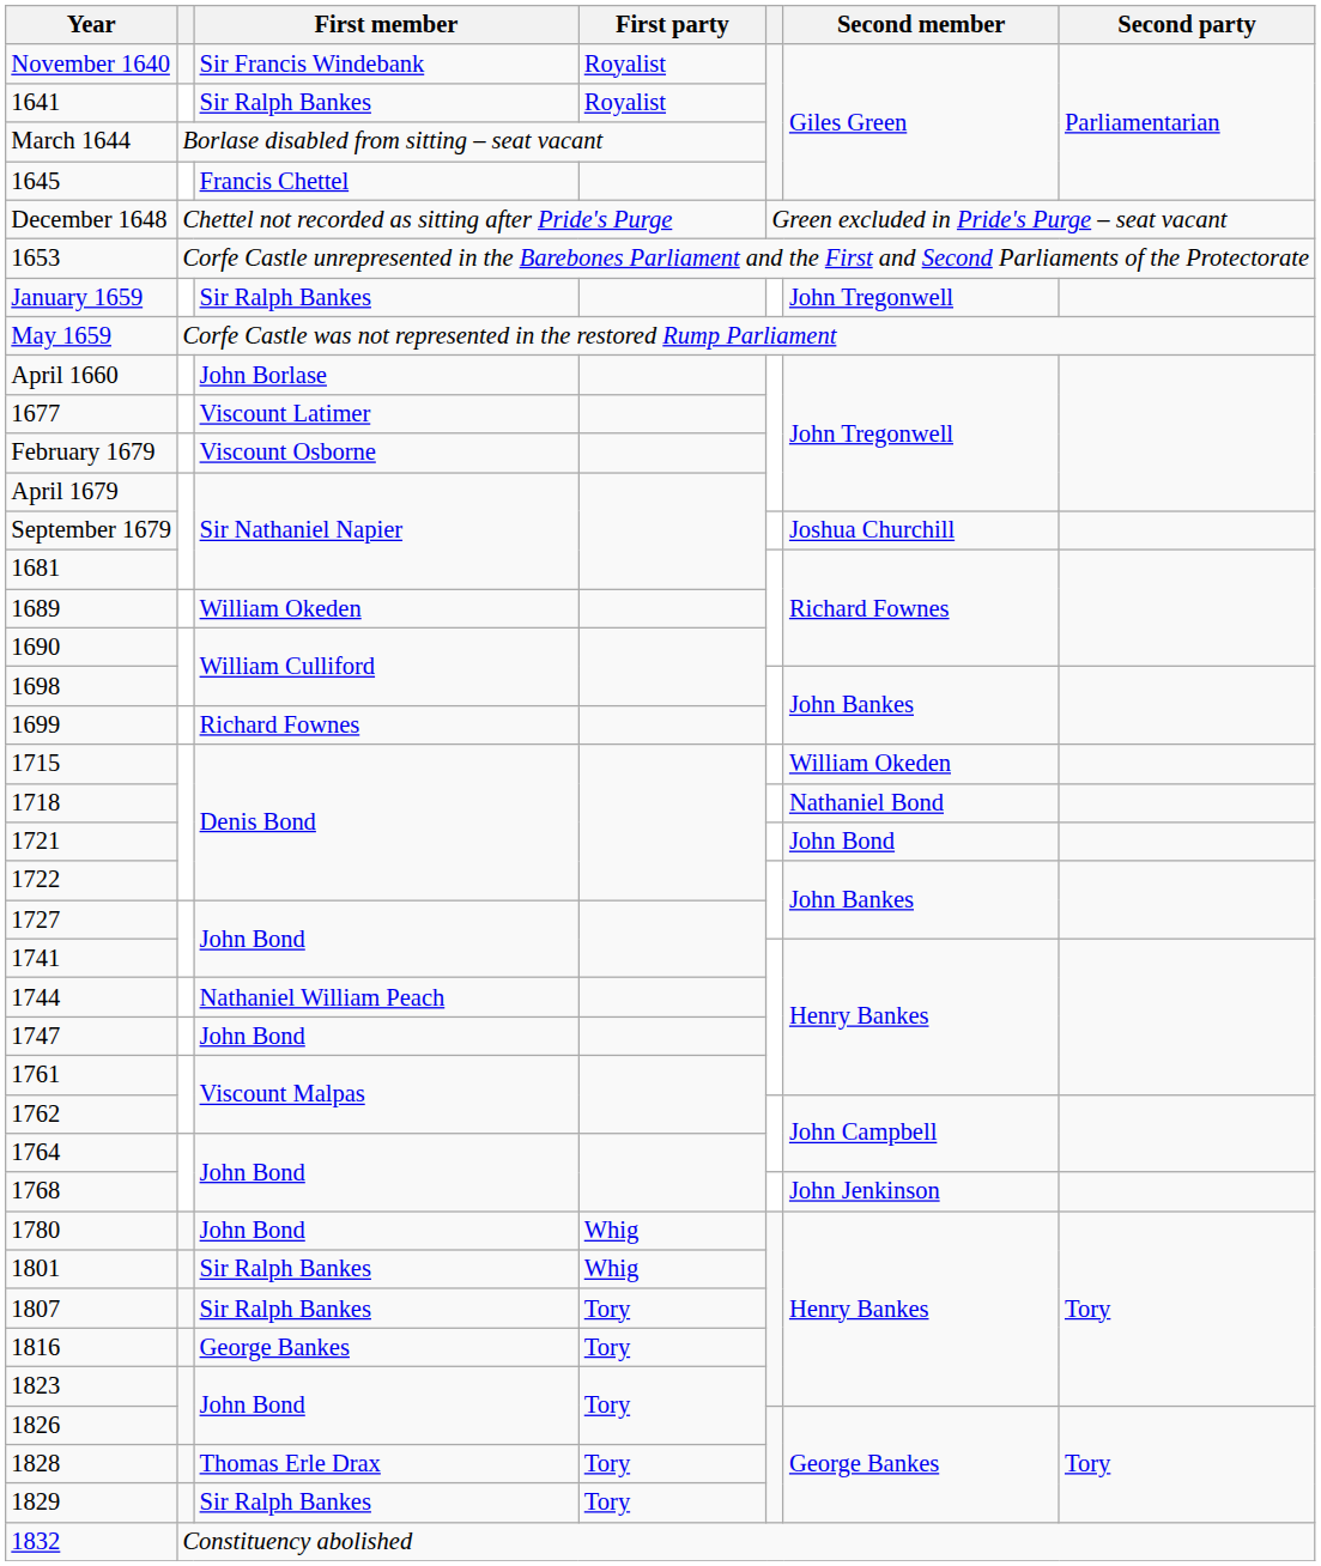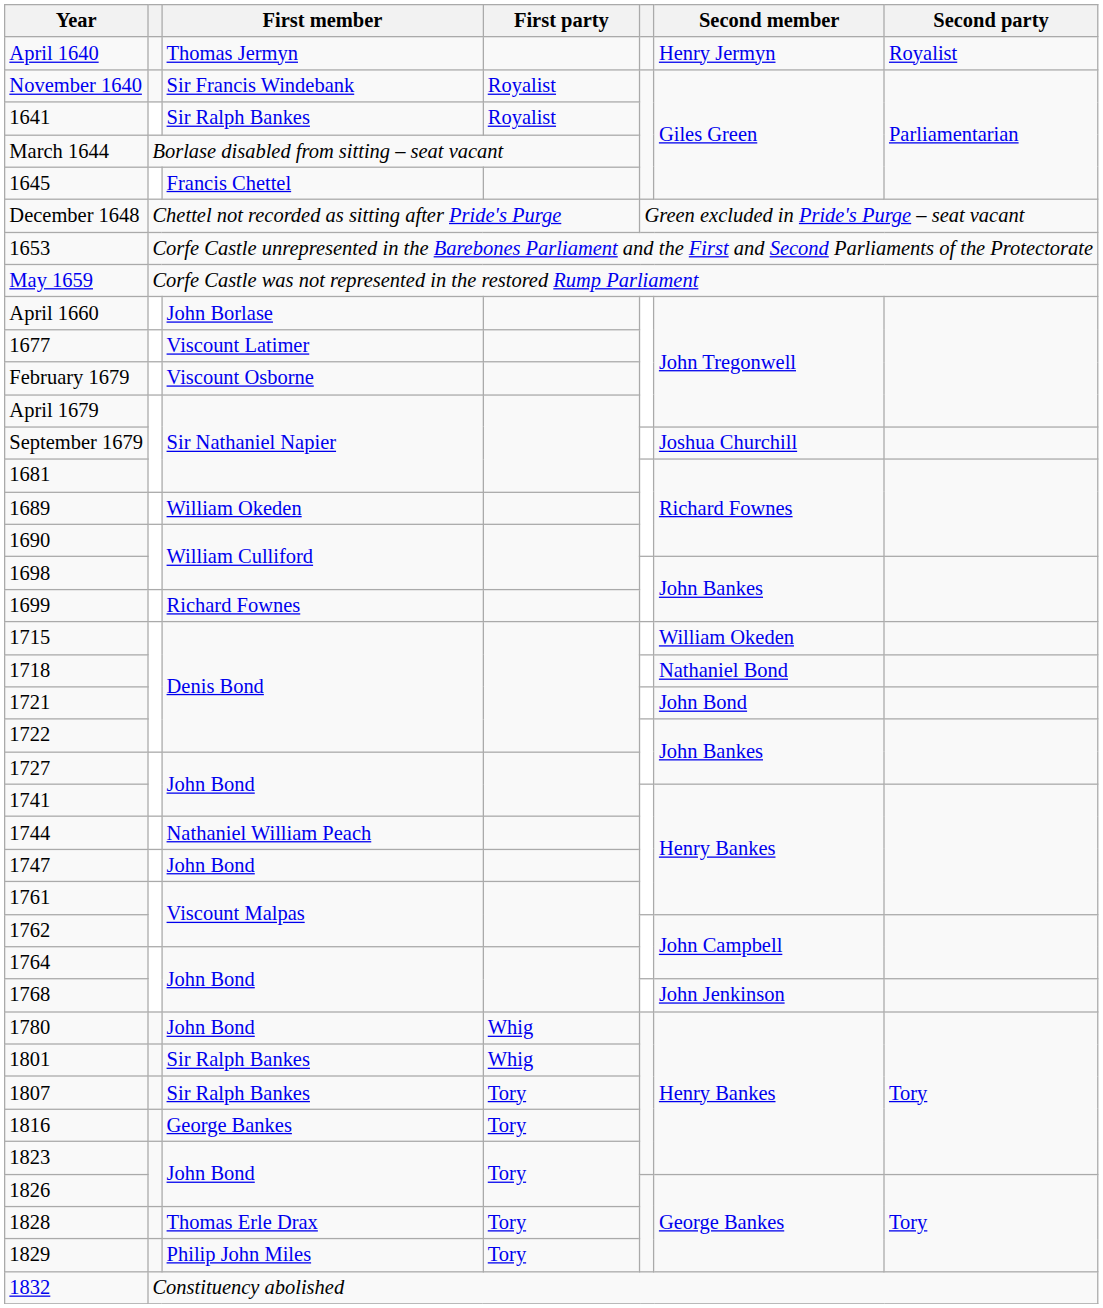+ row: April 1640 | Thomas Jermyn | Henry Jermyn | Royalist
- row: January 1659 | Sir Ralph Bankes | John Tregonwell
1829 | First member: Sir Ralph Bankes -> Philip John Miles
